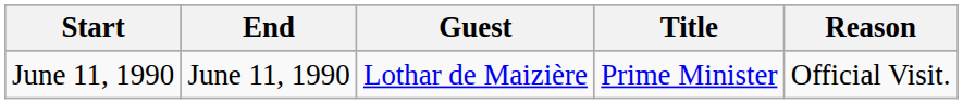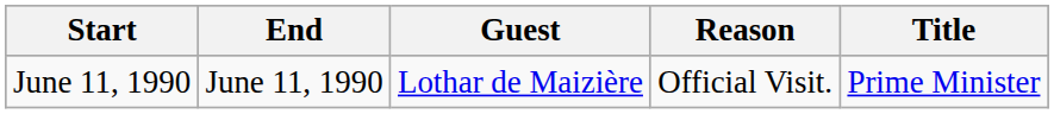columns swapped: Title <-> Reason
